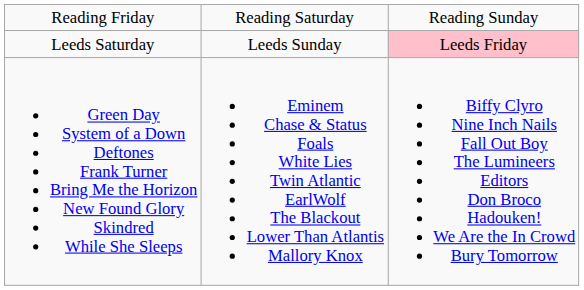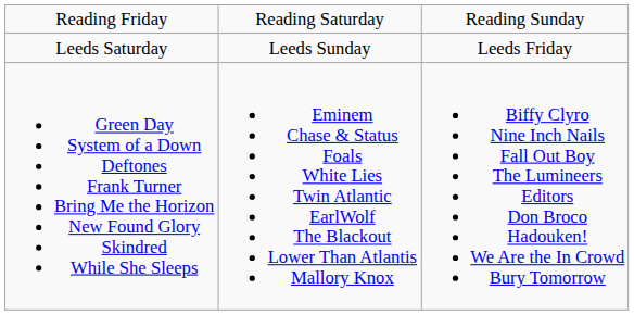Leeds Saturday | column 3: pink background -> no background
